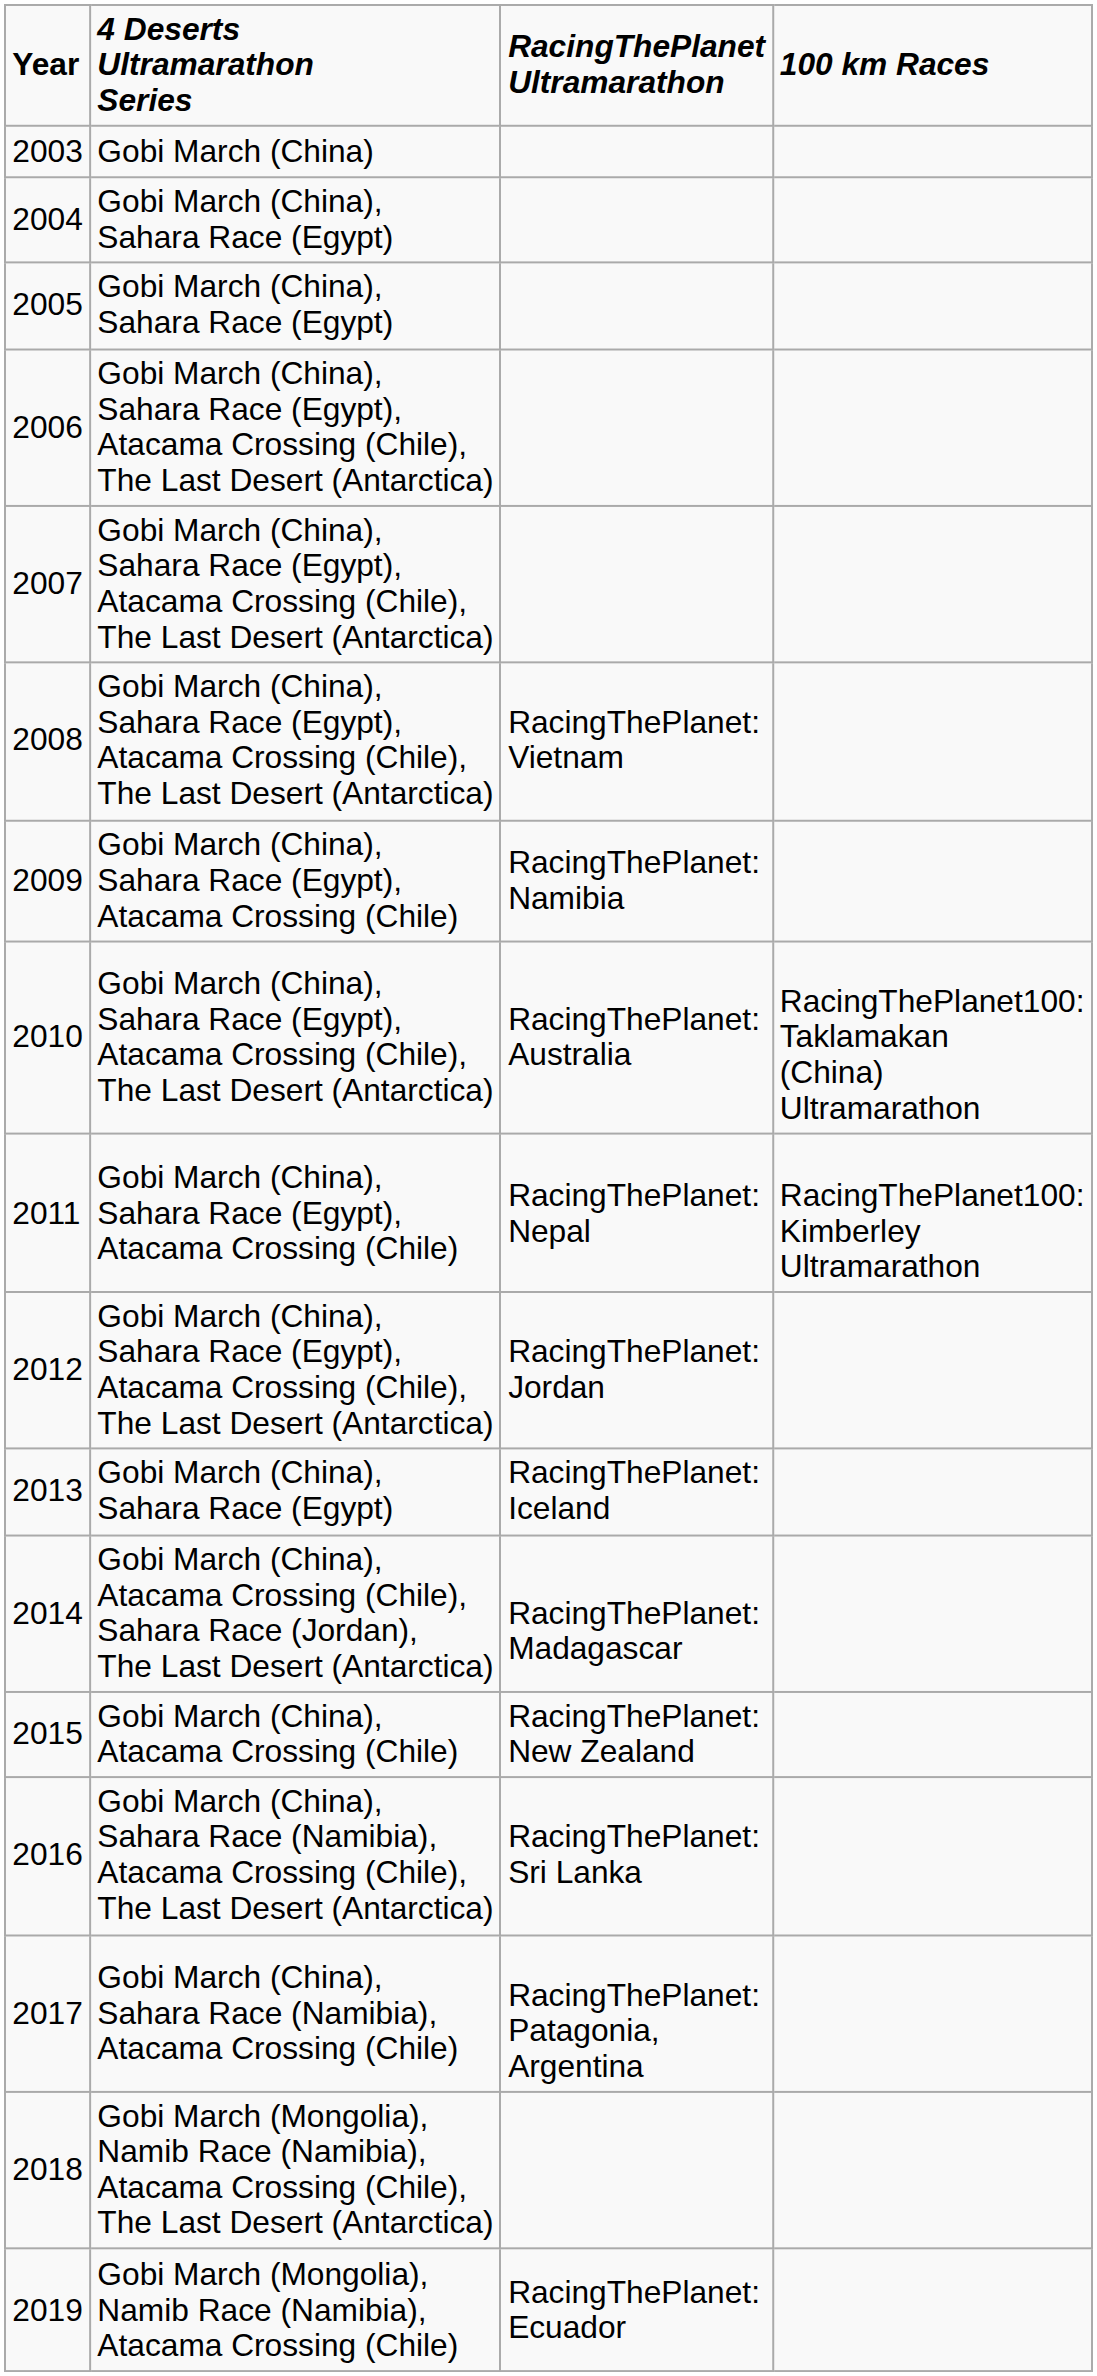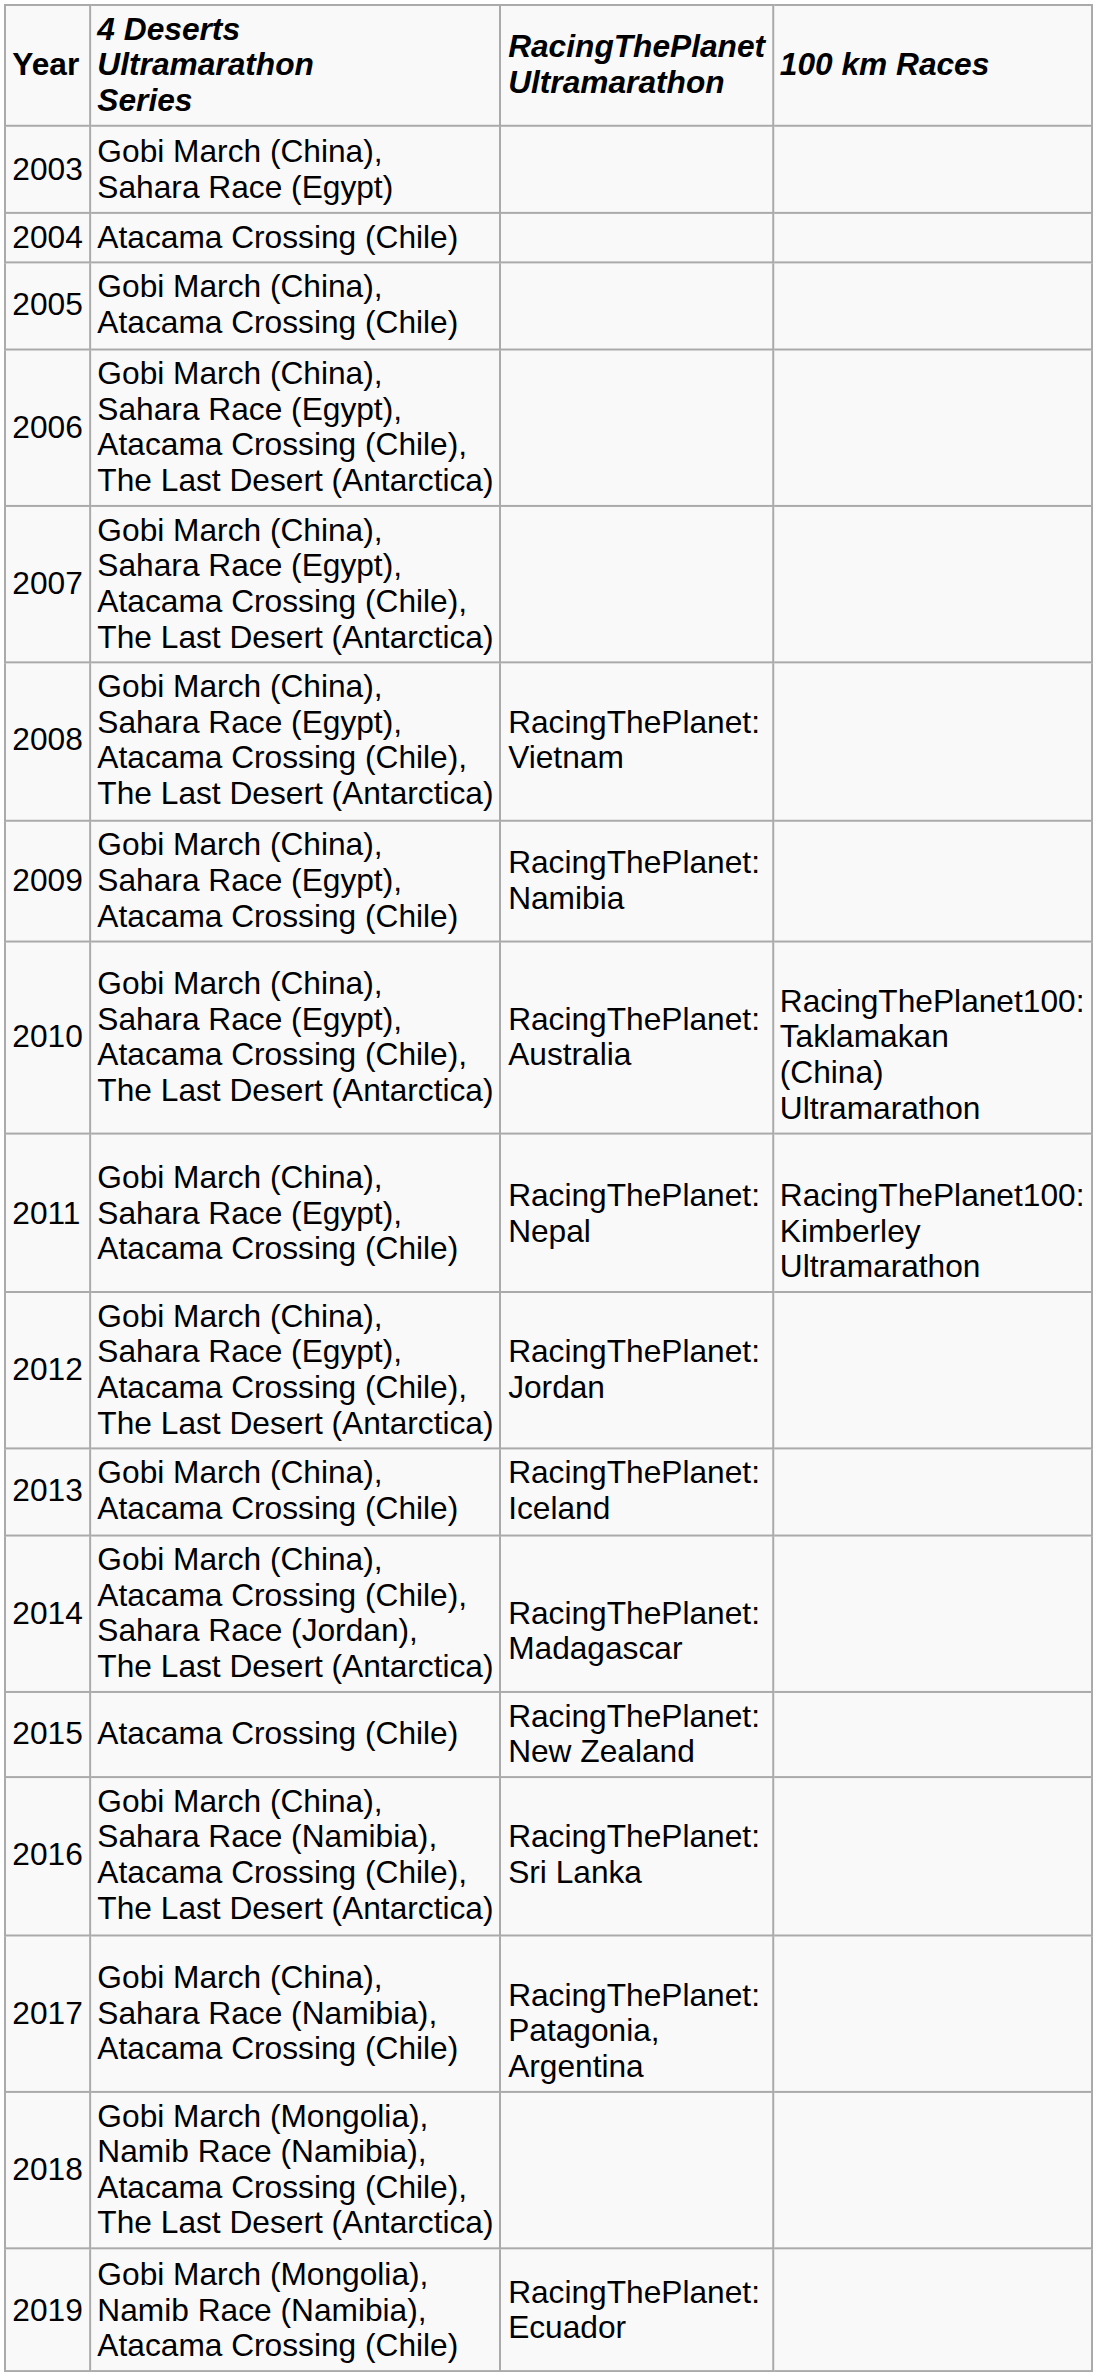2003 | column 2: Gobi March (China) -> Gobi March (China), Sahara Race (Egypt)
2004 | column 2: Gobi March (China), Sahara Race (Egypt) -> Atacama Crossing (Chile)
2005 | column 2: Gobi March (China), Sahara Race (Egypt) -> Gobi March (China), Atacama Crossing (Chile)
2013 | column 2: Gobi March (China), Sahara Race (Egypt) -> Gobi March (China), Atacama Crossing (Chile)
2015 | column 2: Gobi March (China), Atacama Crossing (Chile) -> Atacama Crossing (Chile)
